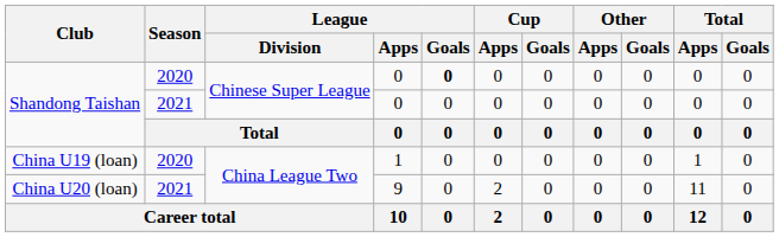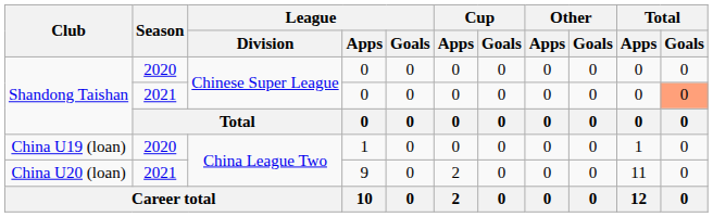Shandong Taishan / 2020 | League / Goals: bold -> normal
Shandong Taishan / 2021 | Total / Goals: no background -> lightsalmon background
